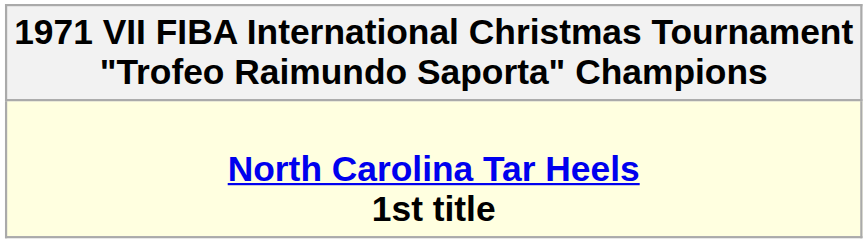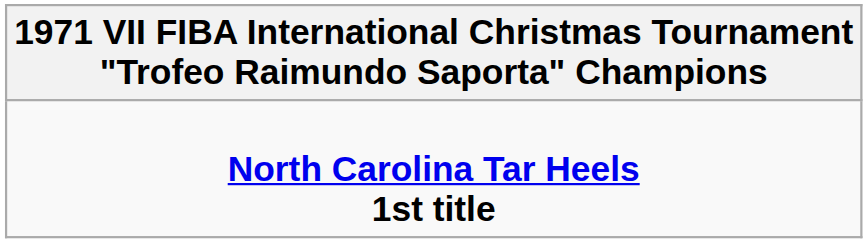row 2 | column 1: lightyellow background -> no background
